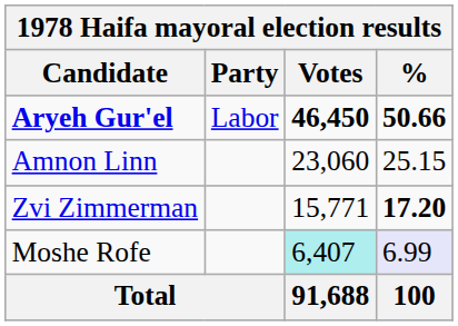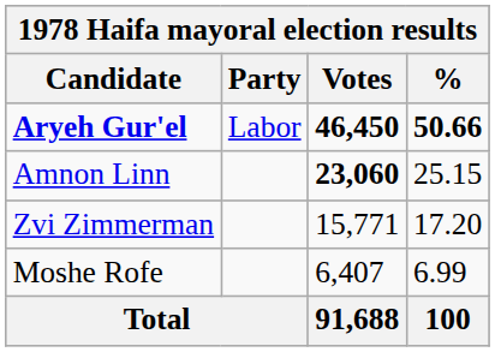Amnon Linn | Votes: normal -> bold
Zvi Zimmerman | %: bold -> normal
Moshe Rofe | Votes: paleturquoise background -> no background
Moshe Rofe | %: lavender background -> no background
